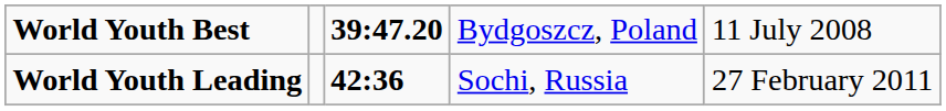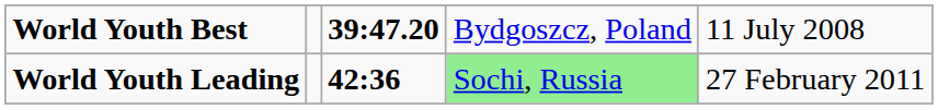World Youth Leading | column 4: no background -> lightgreen background
